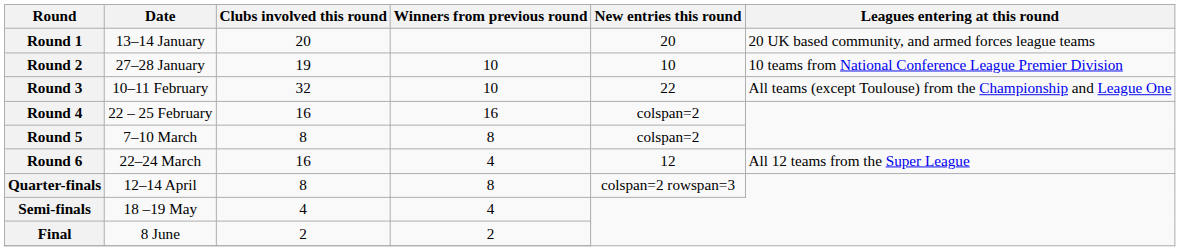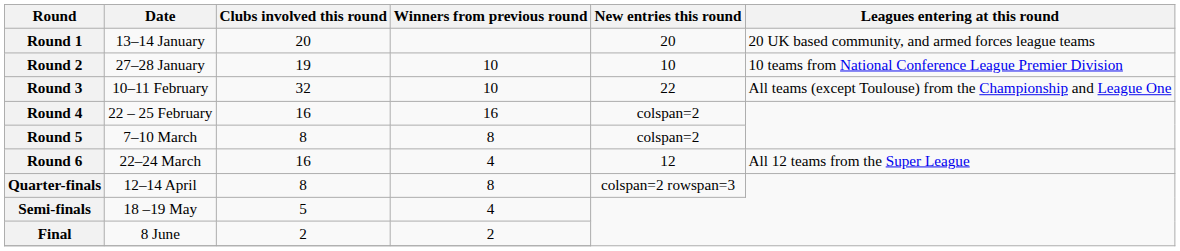Semi-finals | Clubs involved this round: 4 -> 5
